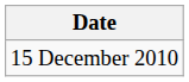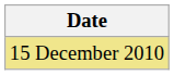row 2 | column 1: no background -> khaki background
